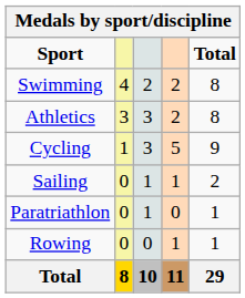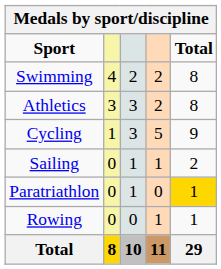Paratriathlon | Total: no background -> gold background
